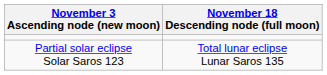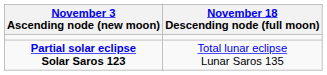row 3 | November 3 Ascending node (new moon): normal -> bold
